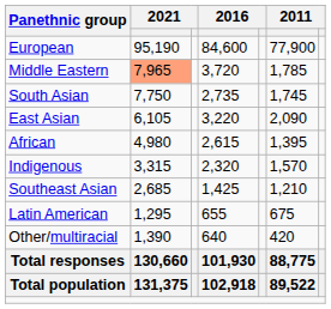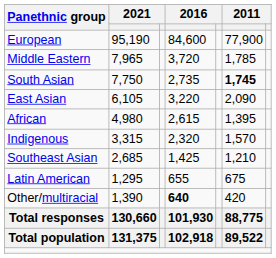Middle Eastern | column 2: lightsalmon background -> no background
South Asian | column 6: normal -> bold
Other/multiracial | column 4: normal -> bold
